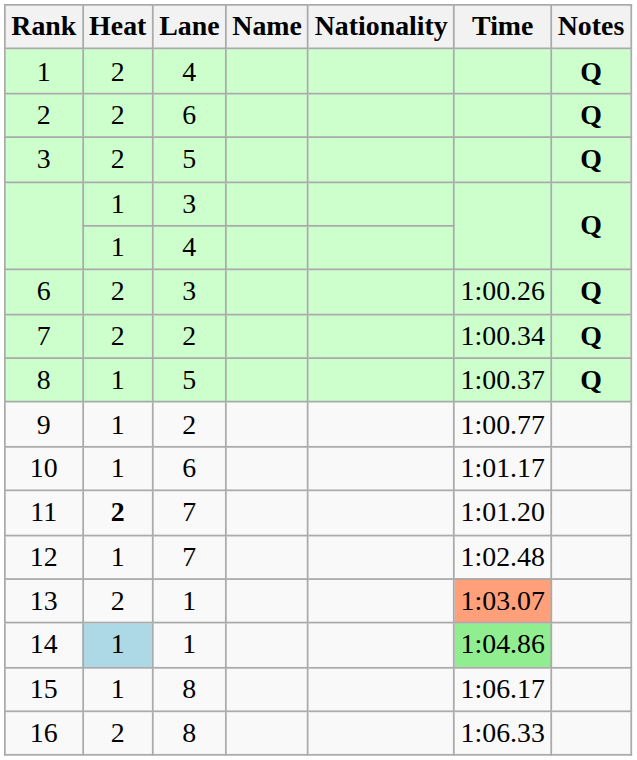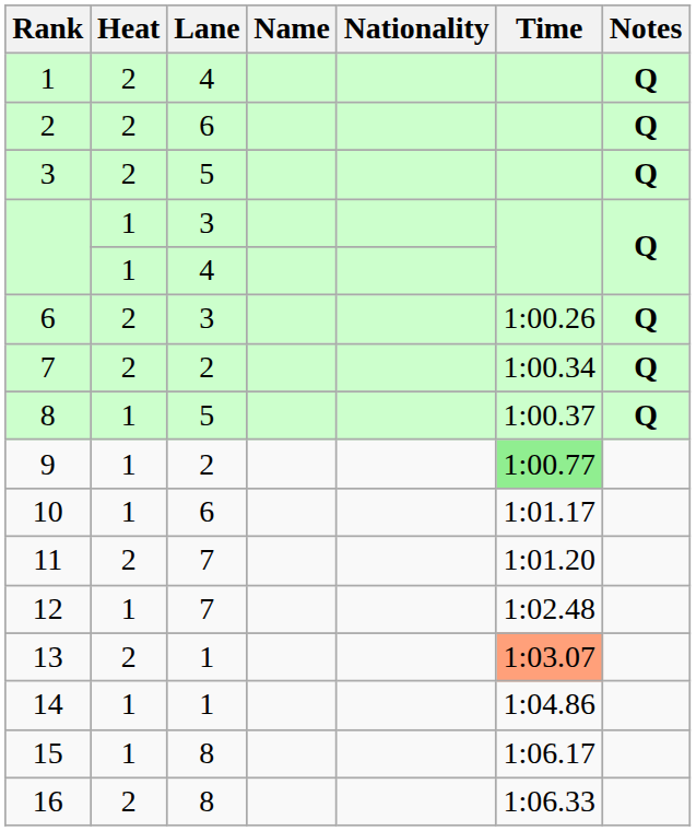9 | Time: no background -> lightgreen background
11 | Heat: bold -> normal
14 | Heat: lightblue background -> no background
14 | Time: lightgreen background -> no background
